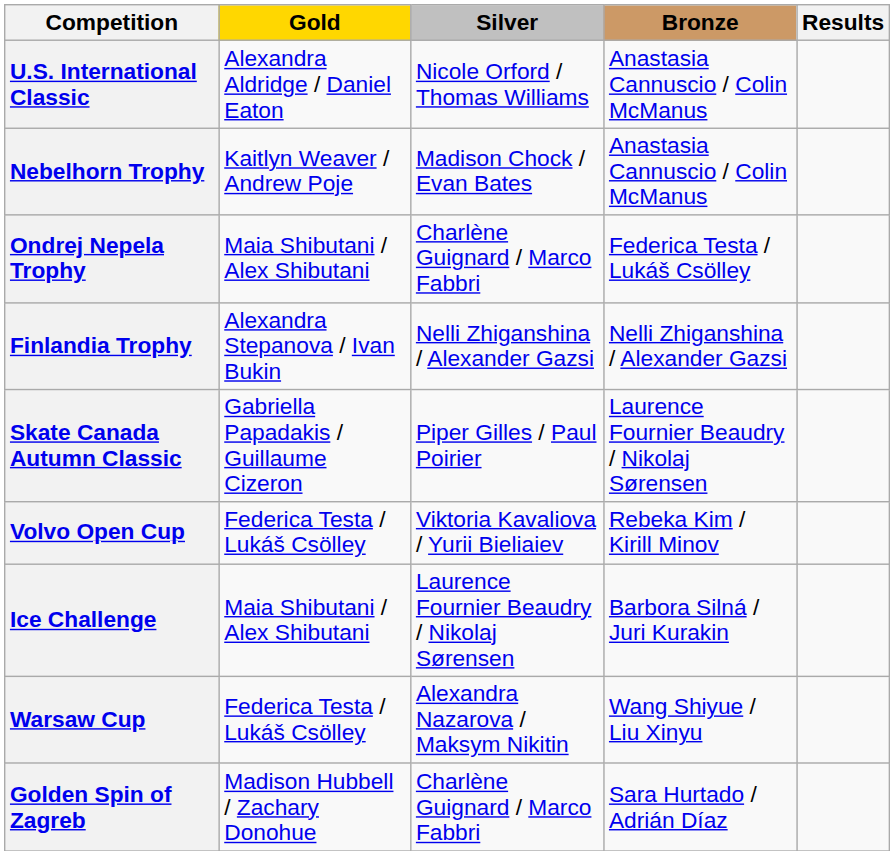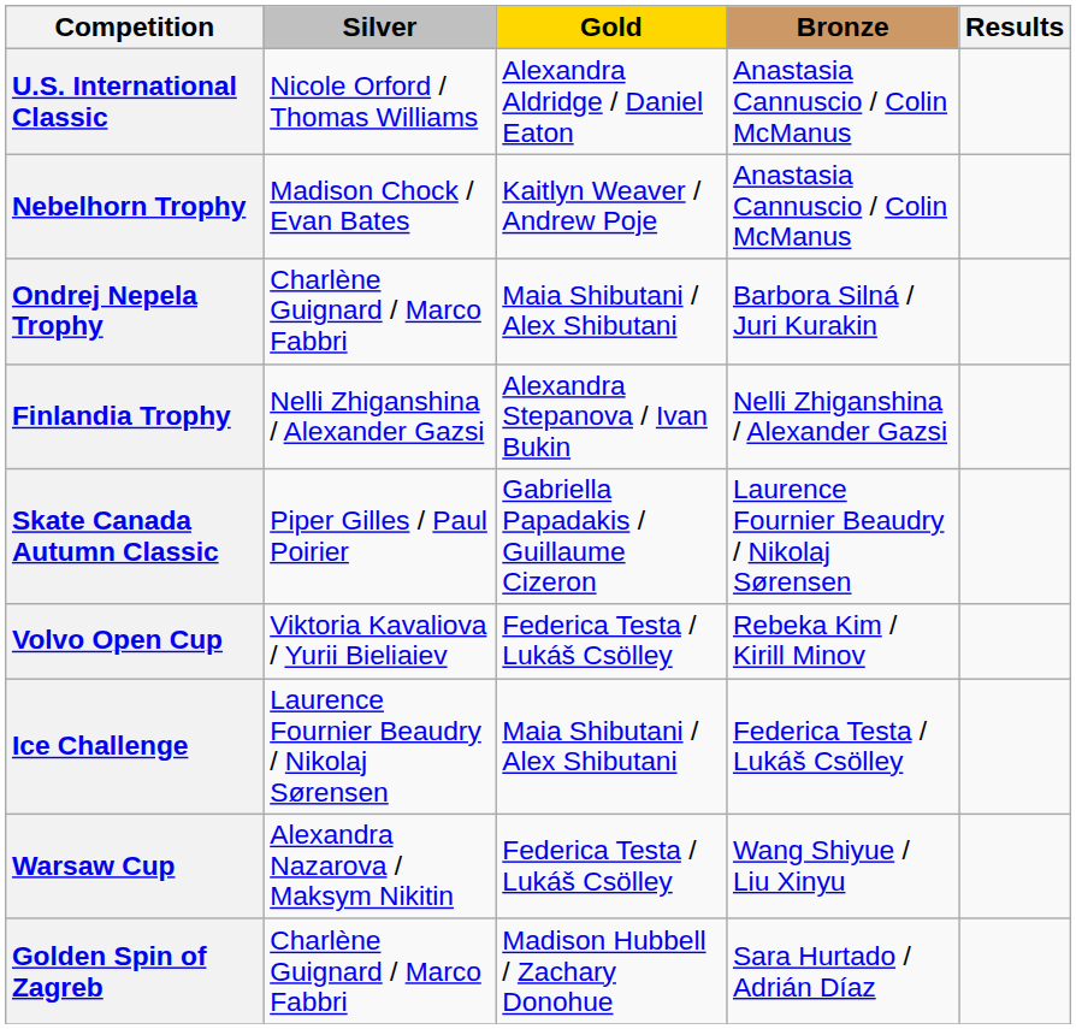columns swapped: Gold <-> Silver
Ondrej Nepela Trophy | Bronze: Federica Testa / Lukáš Csölley -> Barbora Silná / Juri Kurakin
Ice Challenge | Bronze: Barbora Silná / Juri Kurakin -> Federica Testa / Lukáš Csölley
